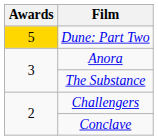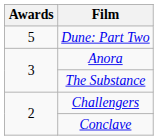Dune: Part Two | Awards: gold background -> no background
